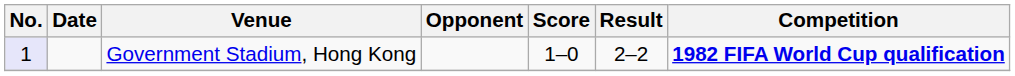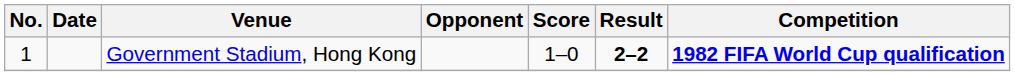Government Stadium, Hong Kong | No.: lavender background -> no background
Government Stadium, Hong Kong | Result: normal -> bold
